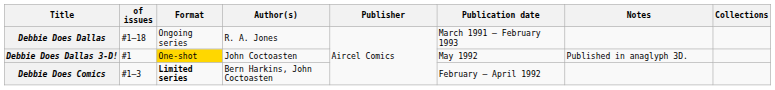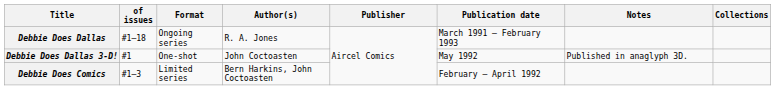Debbie Does Dallas 3-D! | Format: gold background -> no background
Debbie Does Comics | Format: bold -> normal
